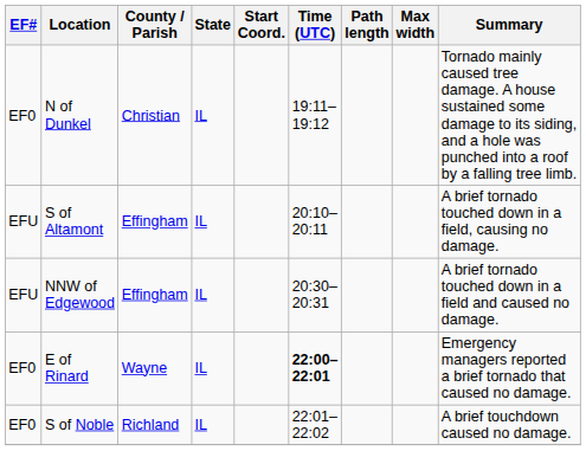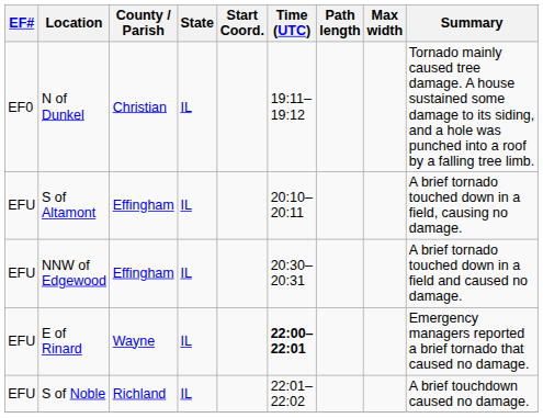E of Rinard | EF#: EF0 -> EFU
S of Noble | EF#: EF0 -> EFU
